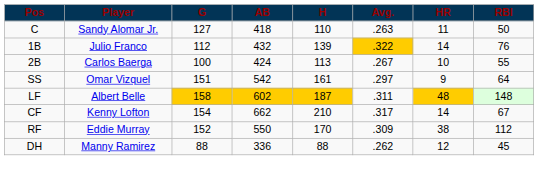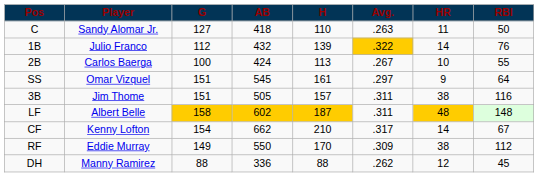SS | AB: 542 -> 545
+ row: 3B | Jim Thome | 151 | 505 | 157 | .311 | 38 | 116
RF | G: 152 -> 149
